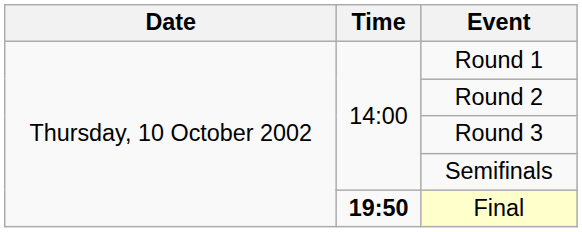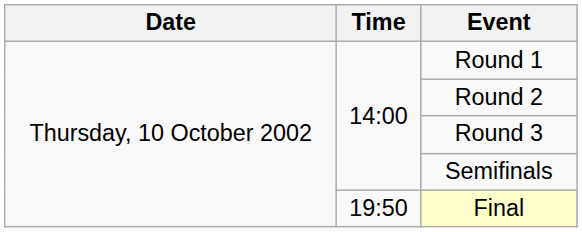Final | Time: bold -> normal
